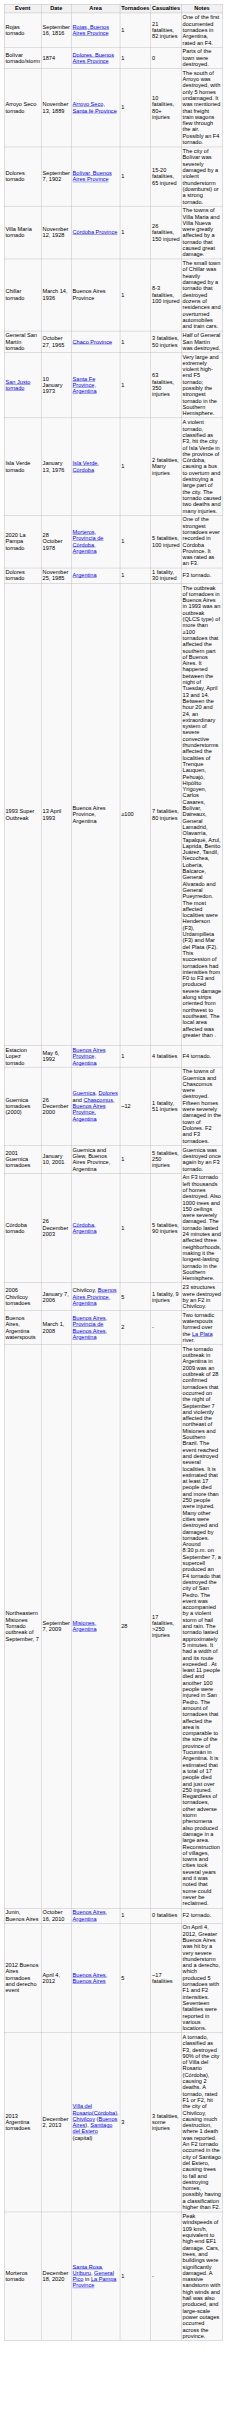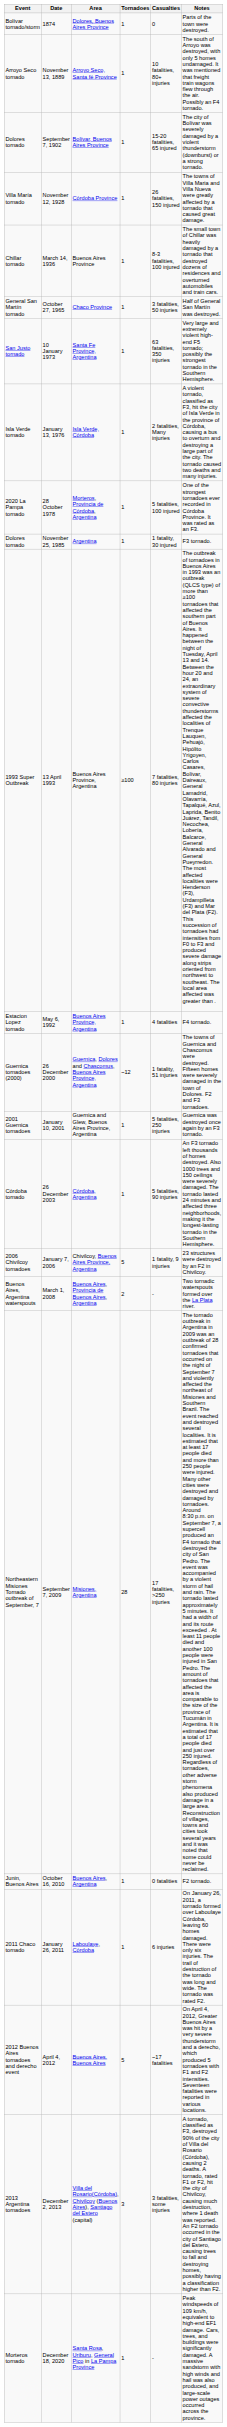- row: Rojas tornado | September 16, 1816 | Rojas, Buenos Aires Province | 1 | 21 fatalities, 82 injuries | One of the first documented tornadoes in Argentina, rated an F4.
+ row: 2011 Chaco tornado | January 26, 2011 | Laboulaye, Córdoba | 1 | 6 injuries | On January 26, 2011, a tornado formed over Laboulaye Córdoba, leaving 60 homes damaged. There were only six injuries. The trail of destruction of the tornado was long and wide. The tornado was rated F2.
